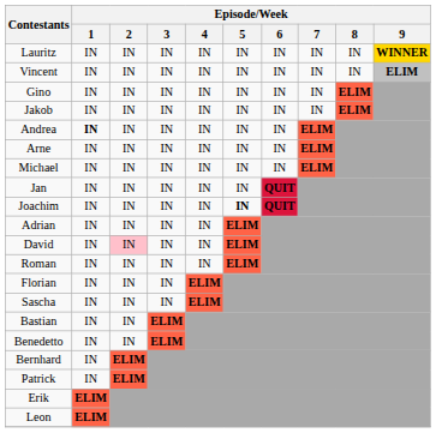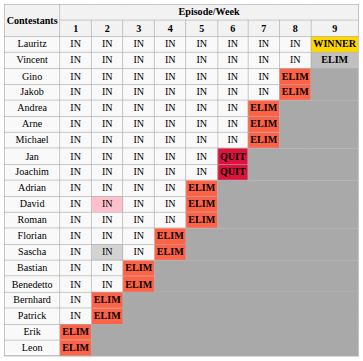Andrea | Episode/Week / 1: bold -> normal
Joachim | Episode/Week / 5: bold -> normal
Sascha | Episode/Week / 2: no background -> lightgrey background
